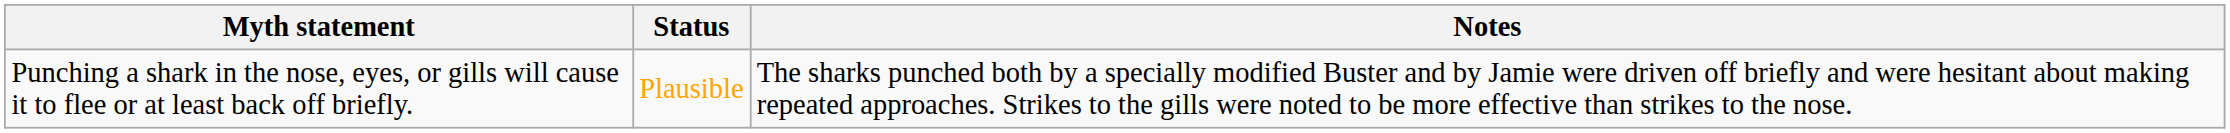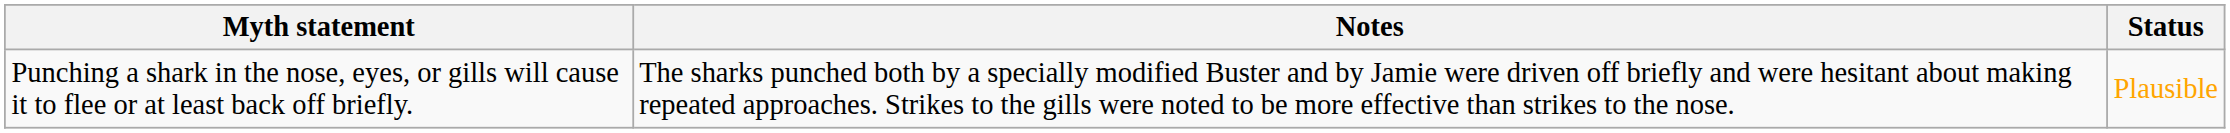columns swapped: Status <-> Notes
